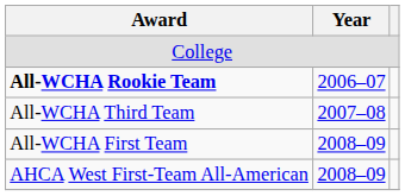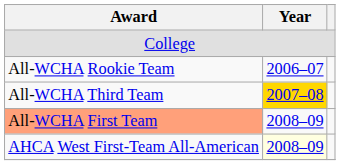All-WCHA Rookie Team | Award: bold -> normal
All-WCHA Third Team | Year: no background -> gold background
All-WCHA First Team | Award: no background -> lightsalmon background
AHCA West First-Team All-American | Year: no background -> lightyellow background
